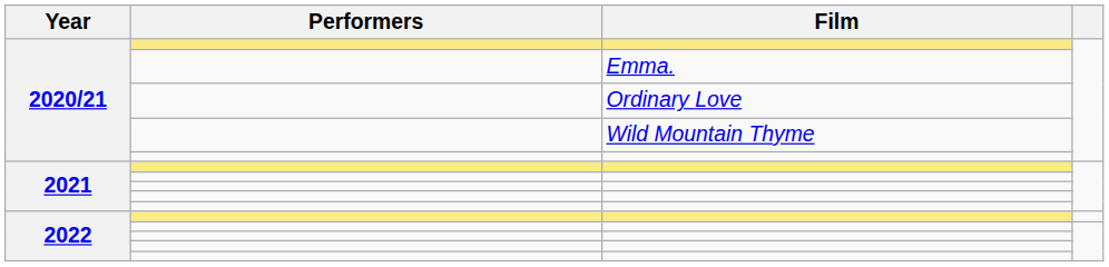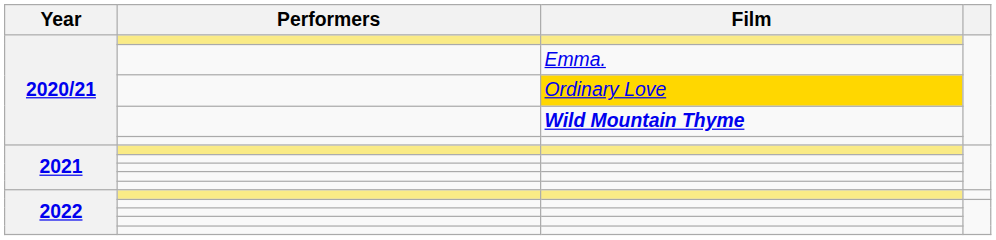Ordinary Love | Film: no background -> gold background
Wild Mountain Thyme | Film: normal -> bold
